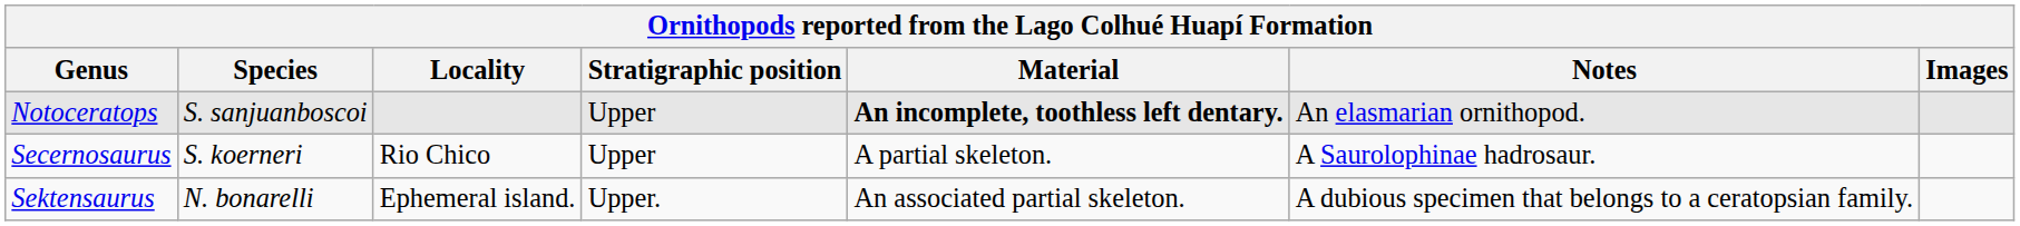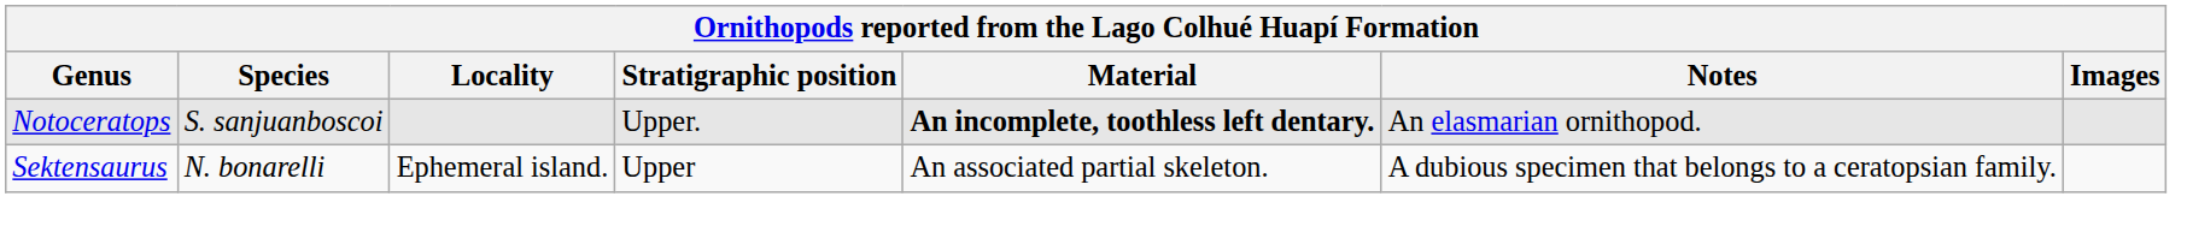Notoceratops | Stratigraphic position: Upper -> Upper.
- row: Secernosaurus | S. koerneri | Rio Chico | Upper | A partial skeleton. | A Saurolophinae hadrosaur.
Sektensaurus | Stratigraphic position: Upper. -> Upper
